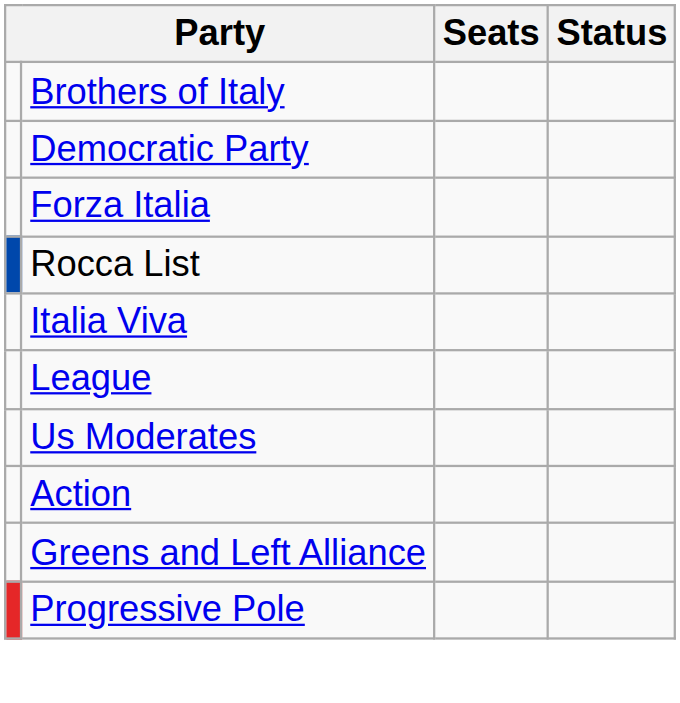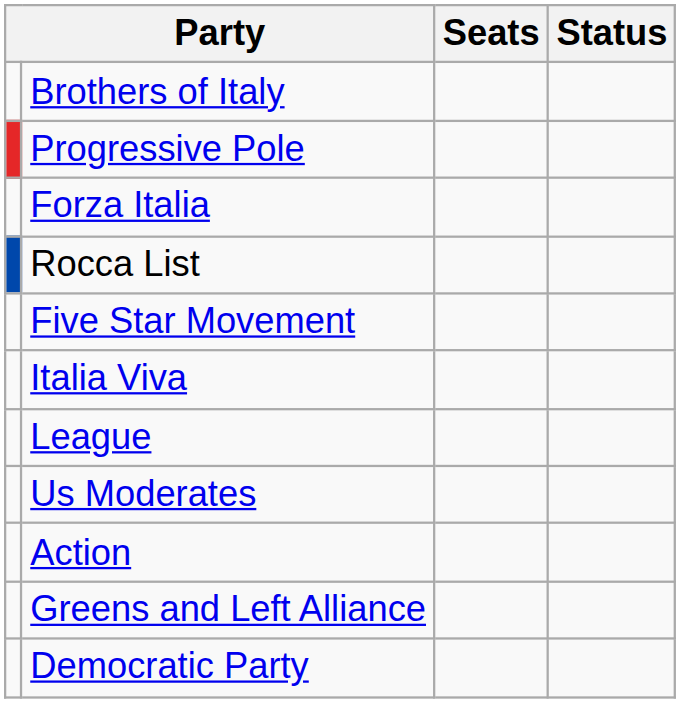rows swapped: Democratic Party <-> Progressive Pole
+ row: Five Star Movement
